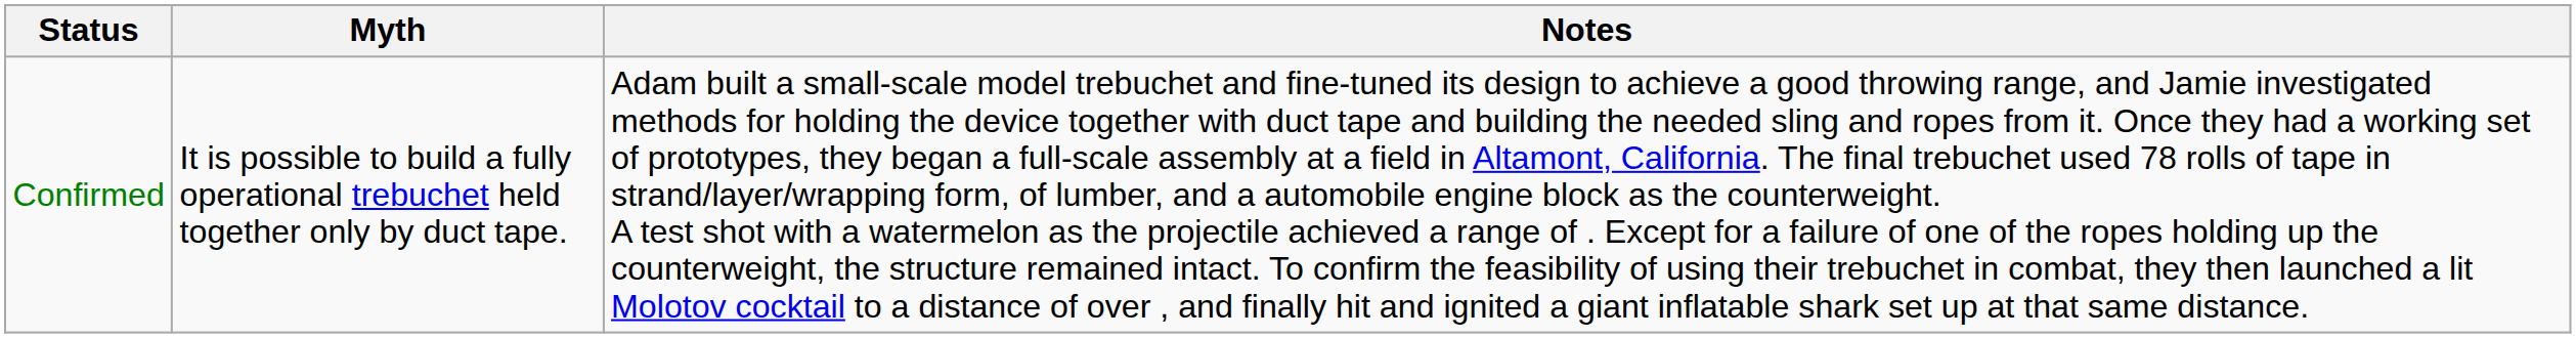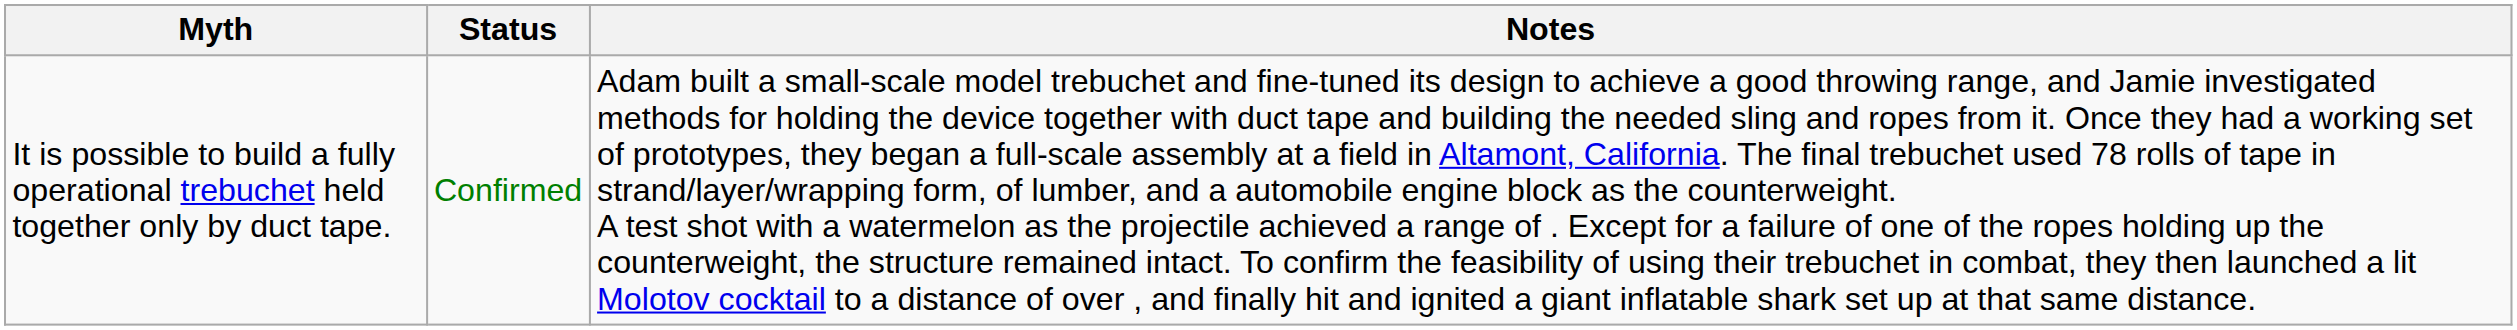columns swapped: Myth <-> Status
